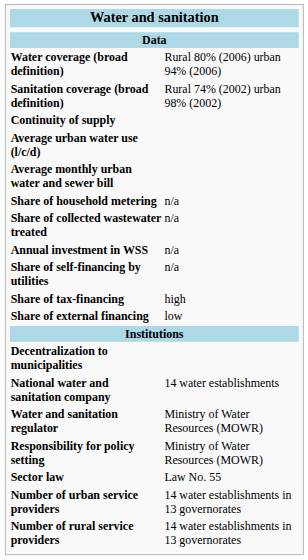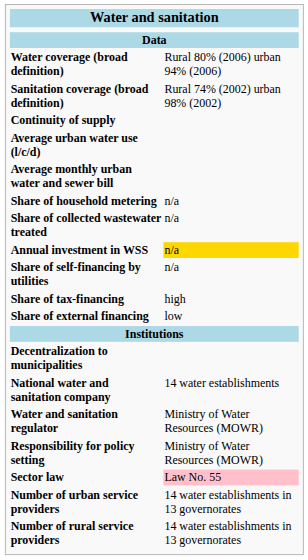Annual investment in WSS | column 2: no background -> gold background
Sector law | column 2: no background -> pink background
